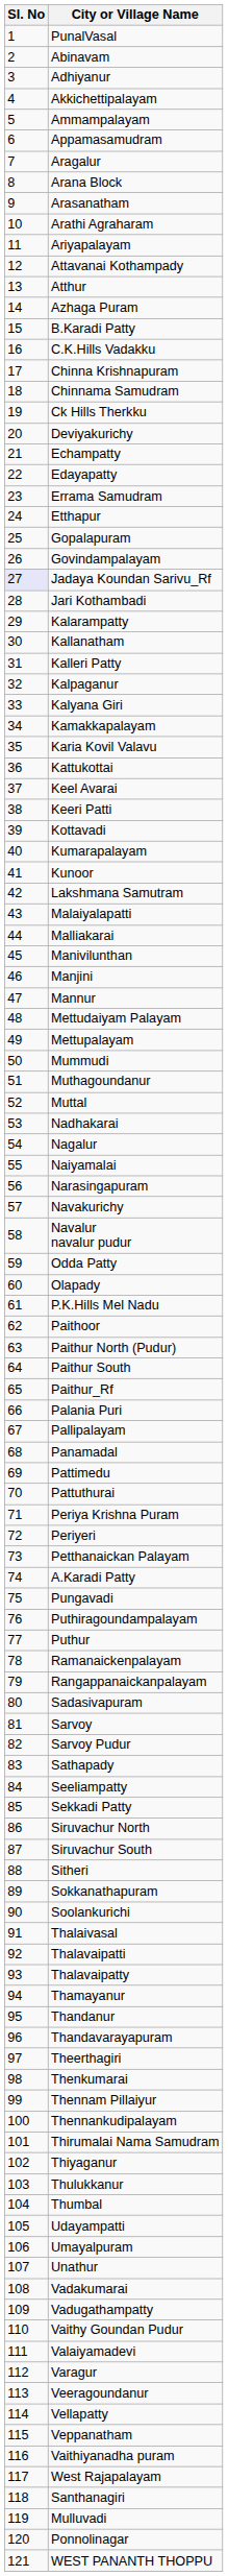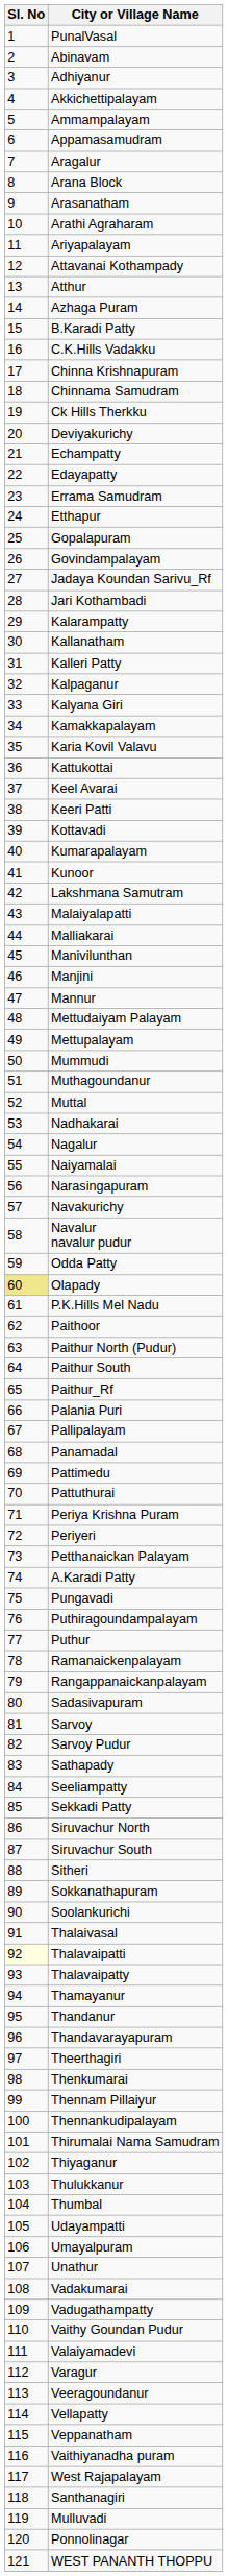Jadaya Koundan Sarivu_Rf | Sl. No: lavender background -> no background
Olapady | Sl. No: no background -> khaki background
Thalavaipatti | Sl. No: no background -> lightyellow background
